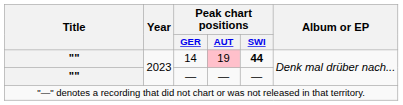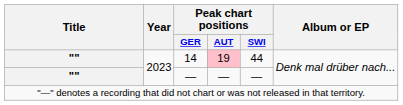14 | Peak chart positions / SWI: bold -> normal
